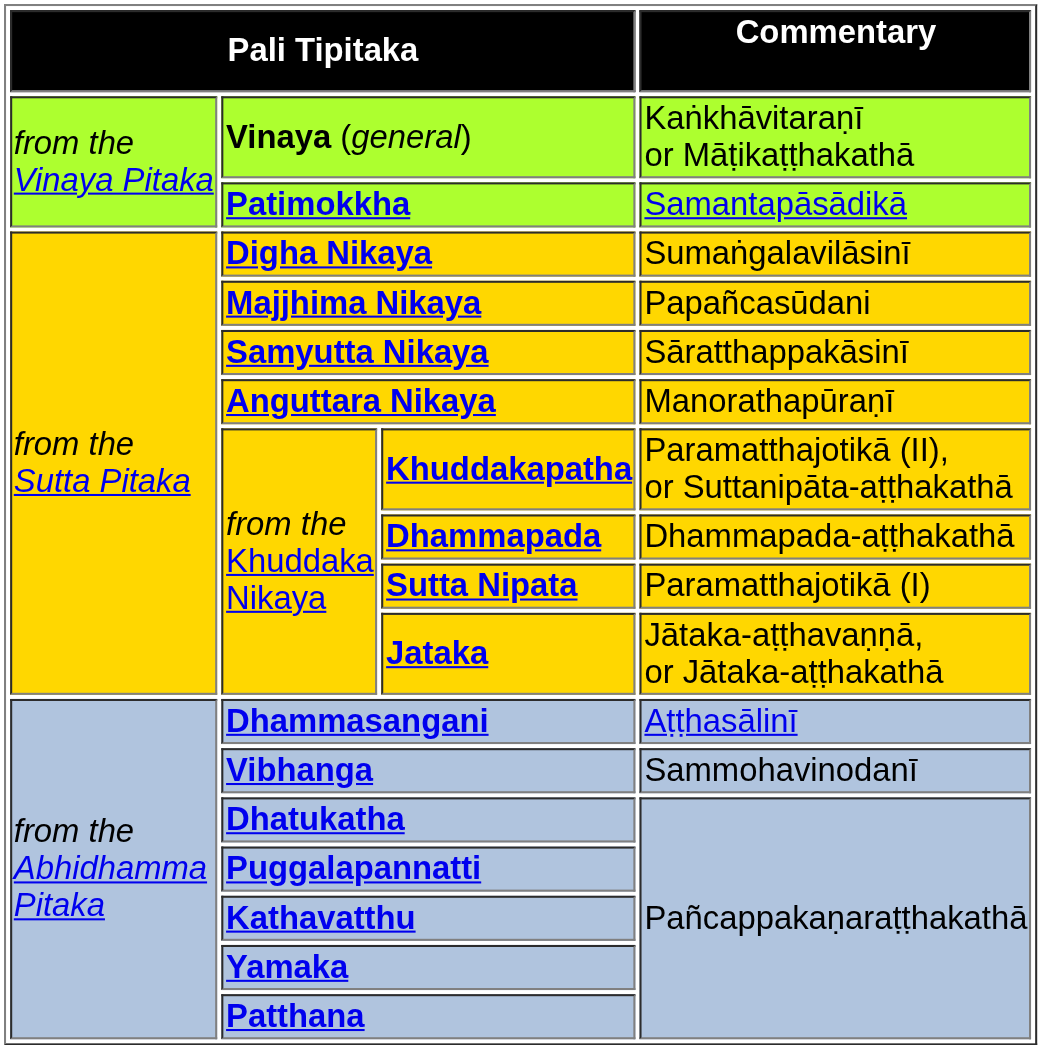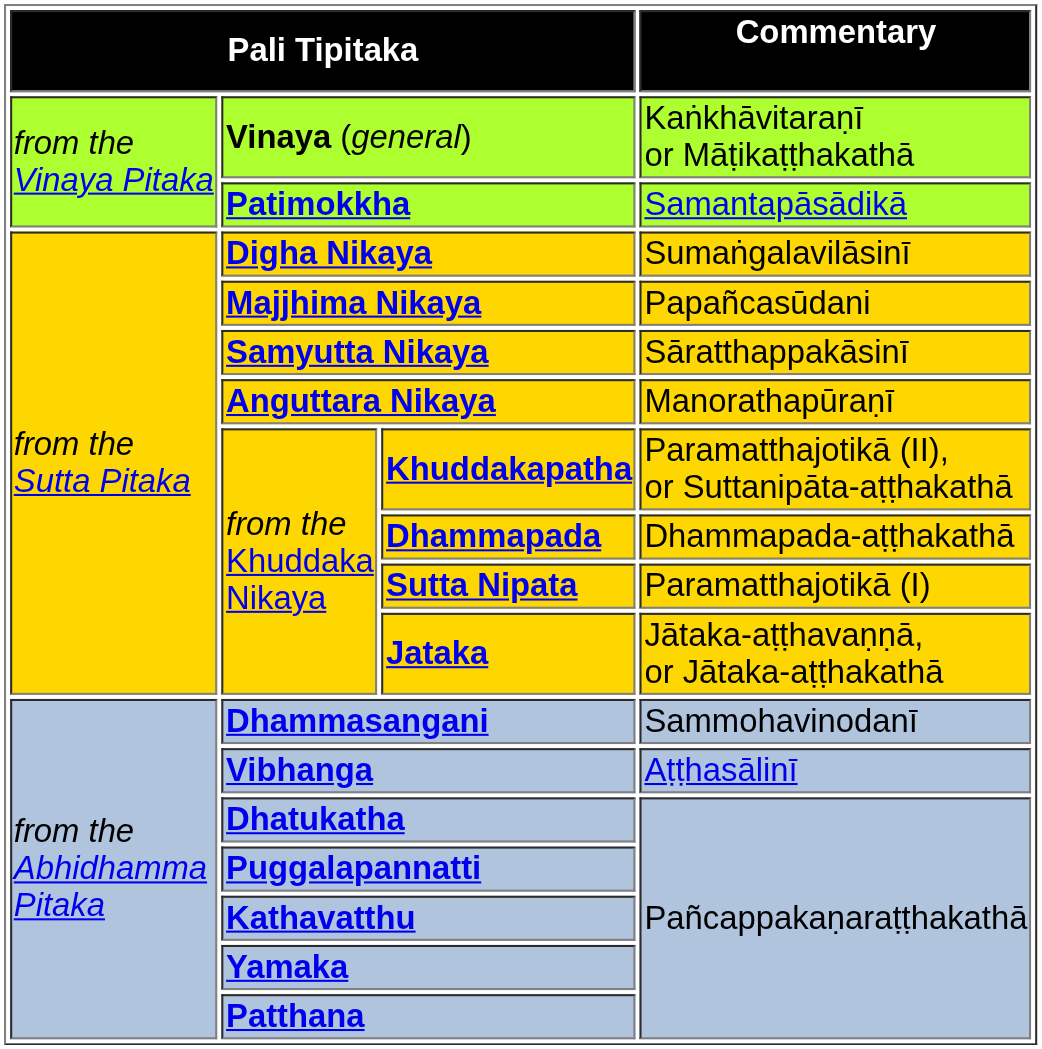Dhammasangani | Commentary: Aṭṭhasālinī -> Sammohavinodanī
Vibhanga | Commentary: Sammohavinodanī -> Aṭṭhasālinī
